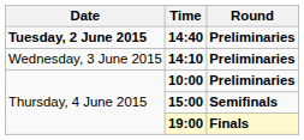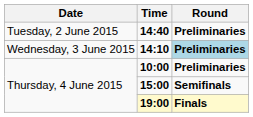14:40 | Date: bold -> normal
14:10 | Round: no background -> lightblue background
